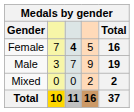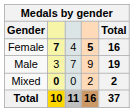Female | column 2: normal -> bold
Female | column 3: bold -> normal
Female | column 4: normal -> bold
Mixed | column 2: normal -> bold
